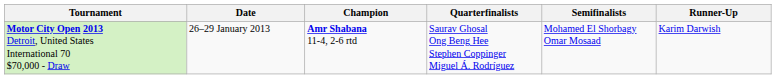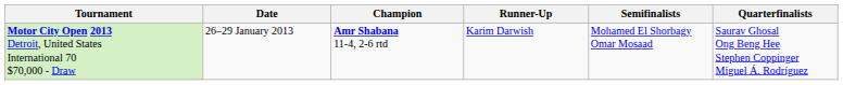columns swapped: Runner-Up <-> Quarterfinalists
